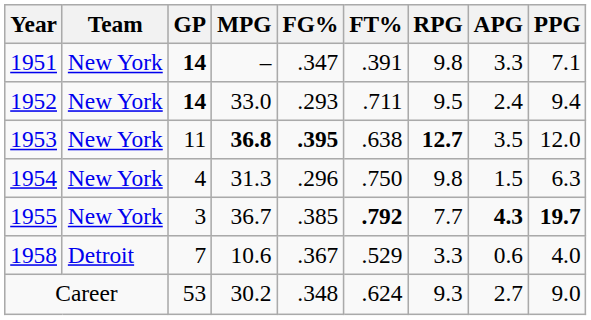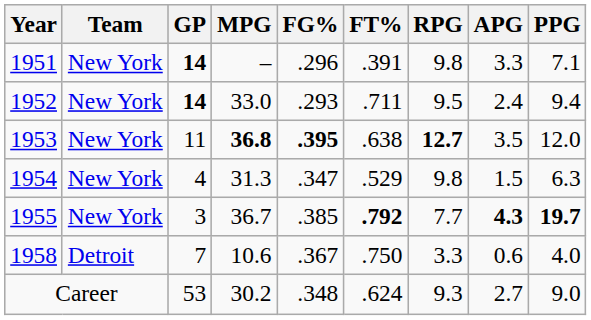1951 | FG%: .347 -> .296
1954 | FG%: .296 -> .347
1954 | FT%: .750 -> .529
1958 | FT%: .529 -> .750
